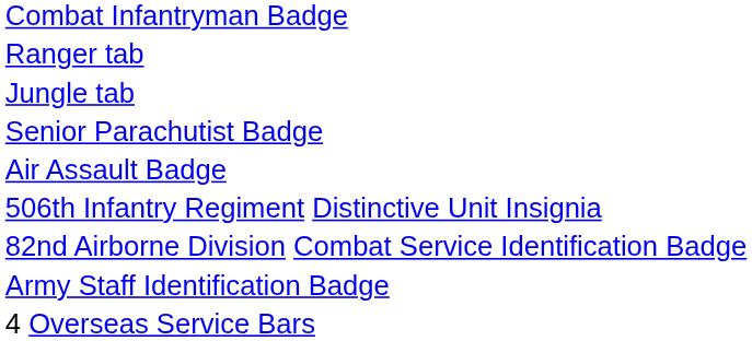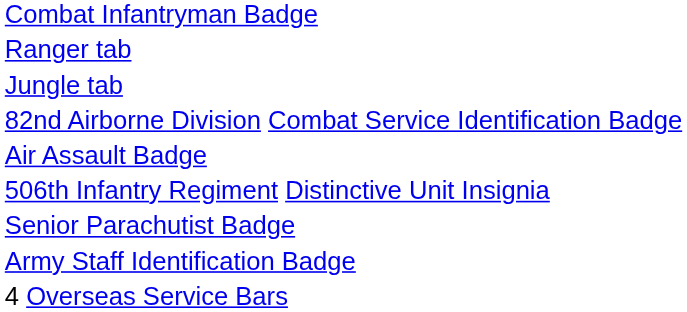row 4 | column 1: Senior Parachutist Badge -> 82nd Airborne Division Combat Service Identification Badge
row 7 | column 1: 82nd Airborne Division Combat Service Identification Badge -> Senior Parachutist Badge
